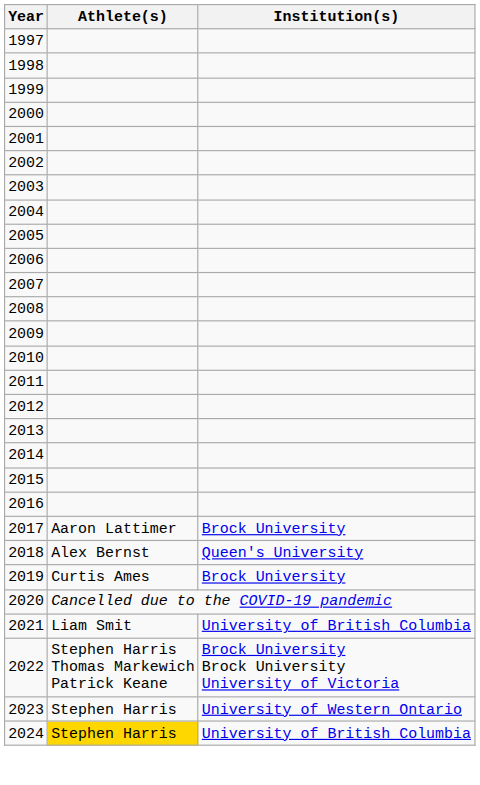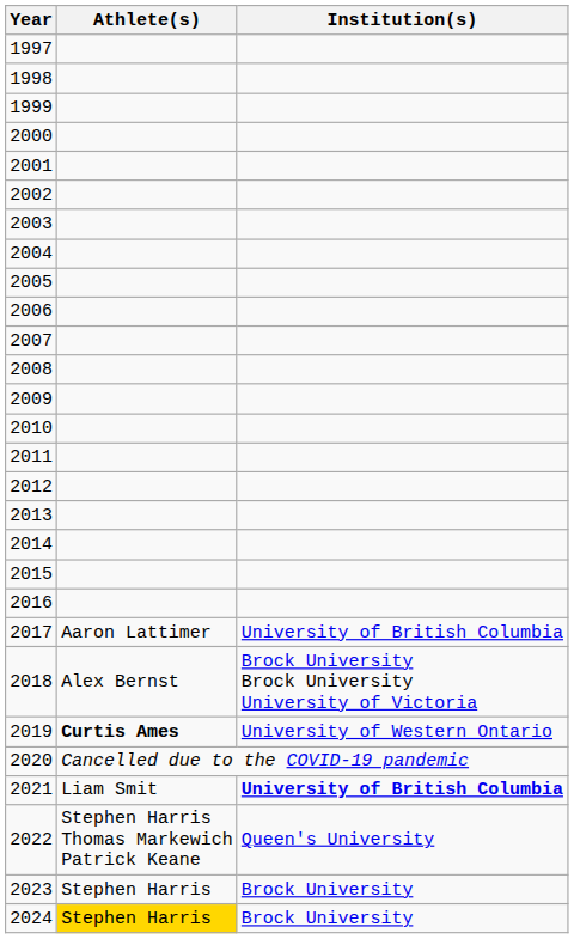2017 | Institution(s): Brock University -> University of British Columbia
2018 | Institution(s): Queen's University -> Brock University Brock University University of Victoria
2019 | Athlete(s): normal -> bold
2019 | Institution(s): Brock University -> University of Western Ontario
2021 | Institution(s): normal -> bold
2022 | Institution(s): Brock University Brock University University of Victoria -> Queen's University
2023 | Institution(s): University of Western Ontario -> Brock University
2024 | Institution(s): University of British Columbia -> Brock University
